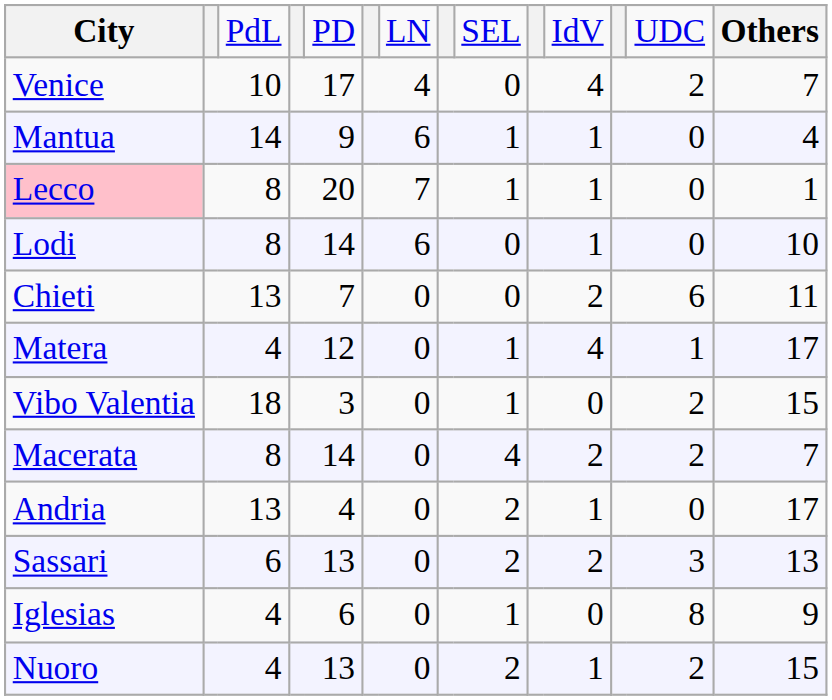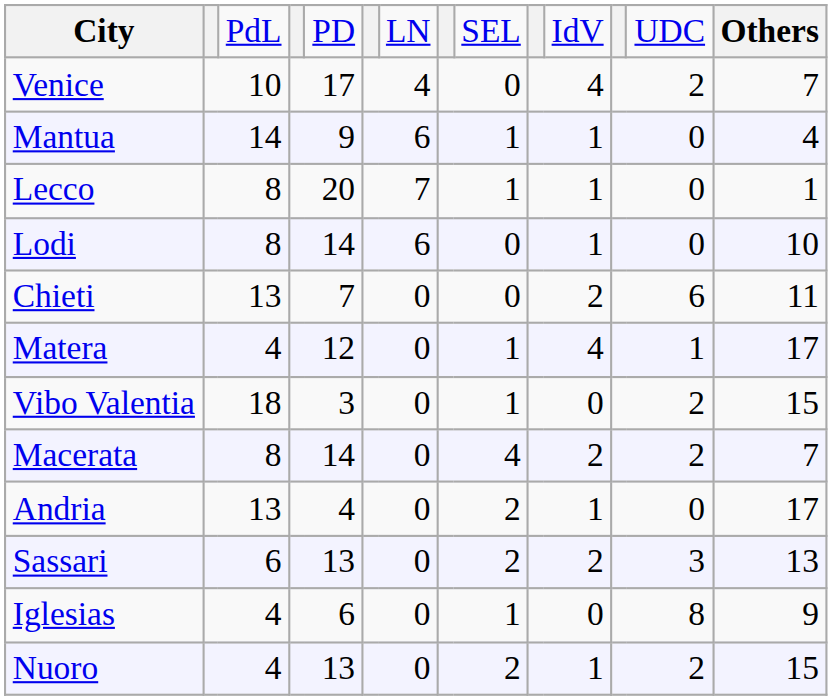Lecco | column 1: pink background -> no background
